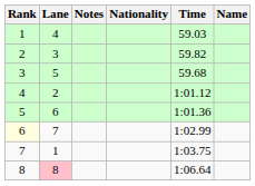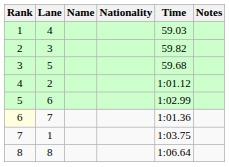columns swapped: Name <-> Notes
row 6 | Time: 1:01.36 -> 1:02.99
row 7 | Time: 1:02.99 -> 1:01.36
row 9 | Lane: pink background -> no background
